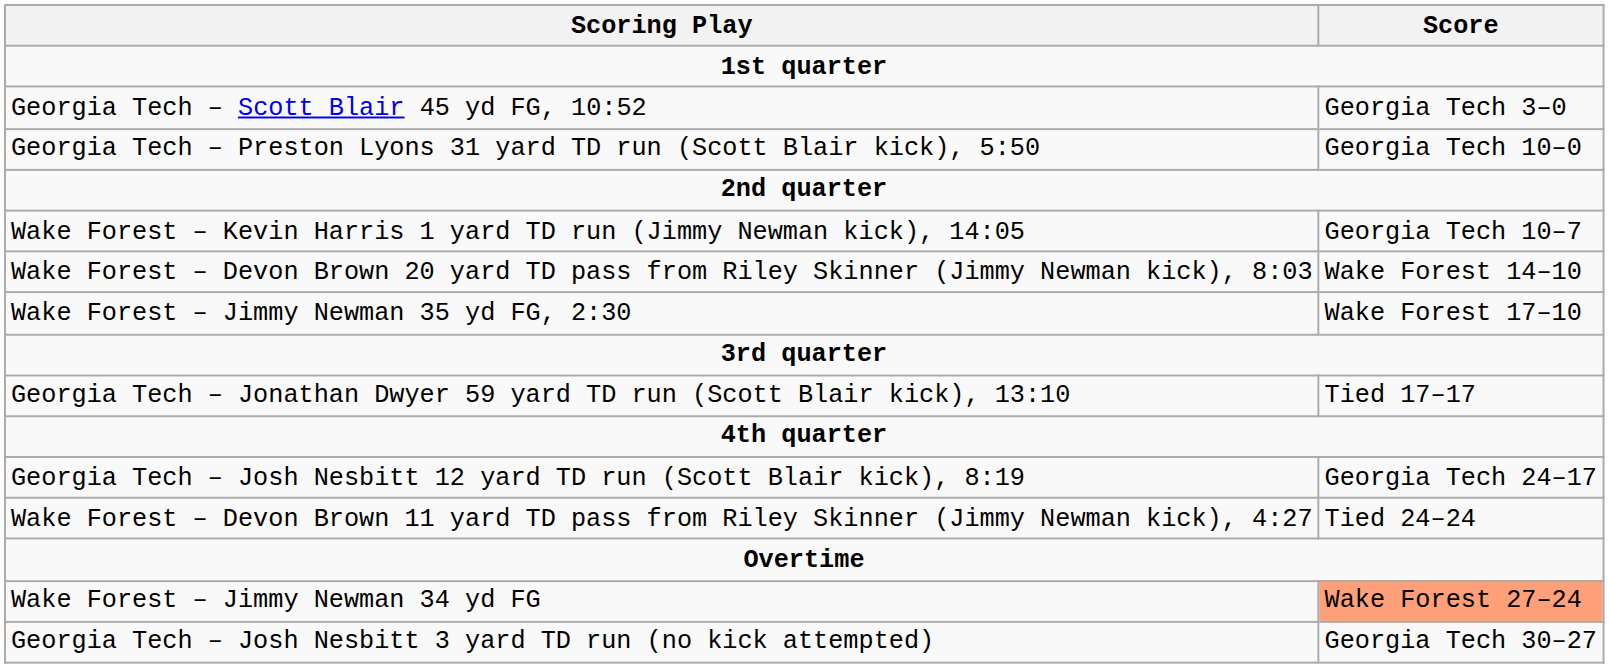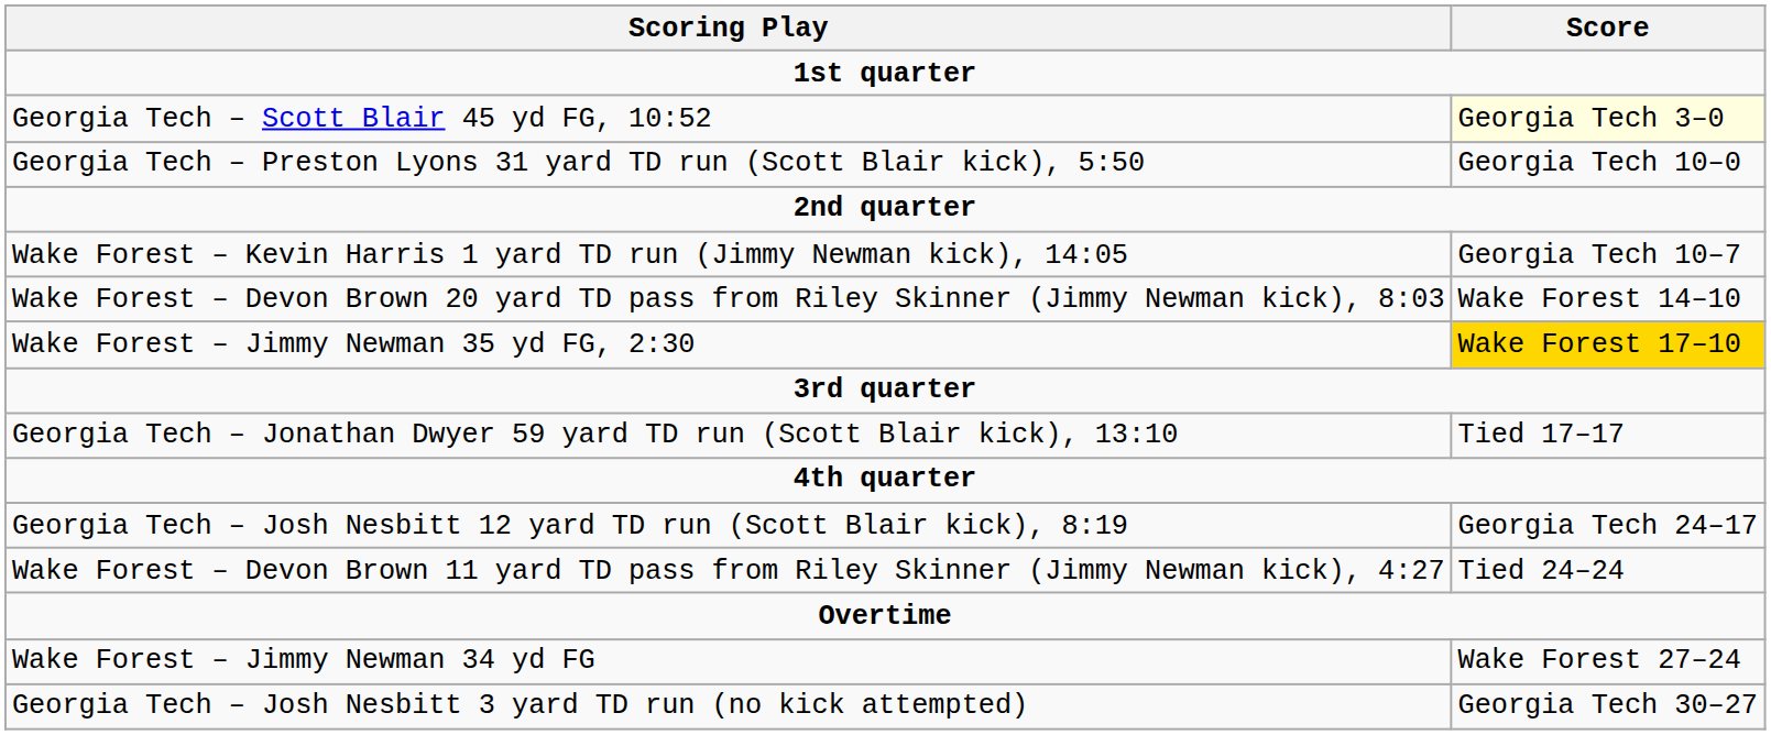Georgia Tech – Scott Blair 45 yd FG, 10:52 | Score: no background -> lightyellow background
Wake Forest – Jimmy Newman 35 yd FG, 2:30 | Score: no background -> gold background
Wake Forest – Jimmy Newman 34 yd FG | Score: lightsalmon background -> no background
